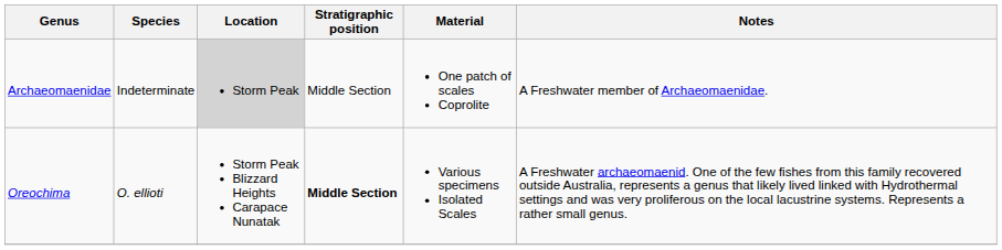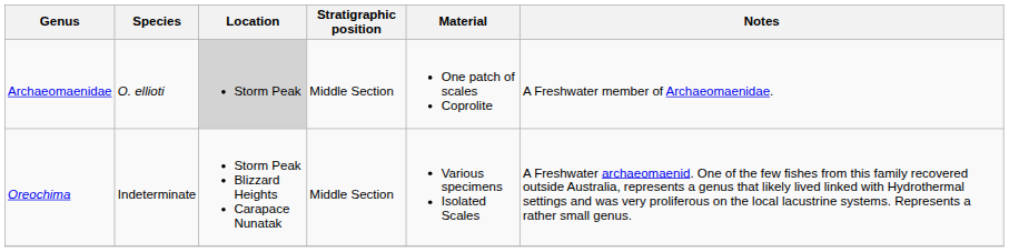Archaeomaenidae | Species: Indeterminate -> O. ellioti
Oreochima | Species: O. ellioti -> Indeterminate
Oreochima | Stratigraphic position: bold -> normal
